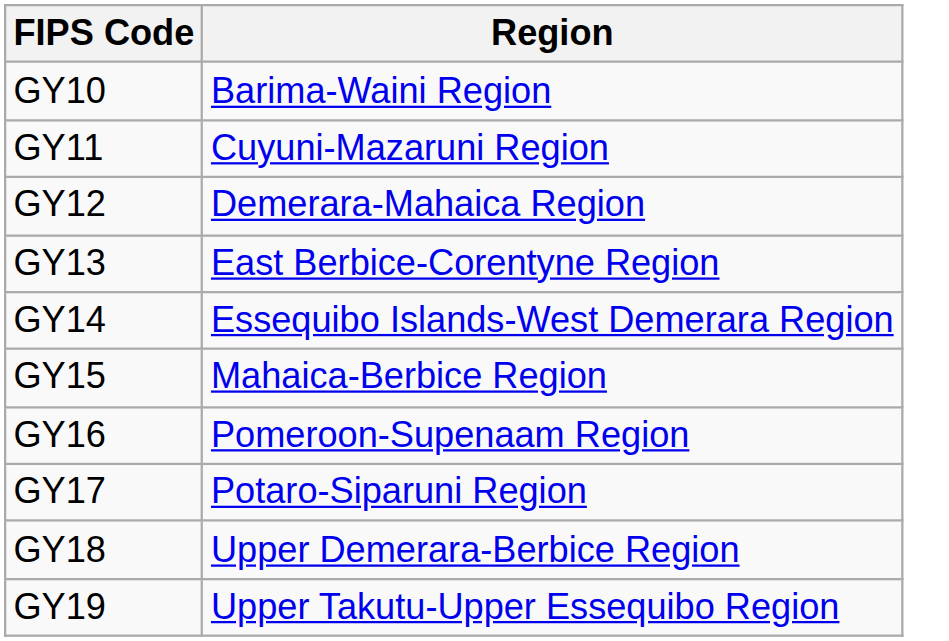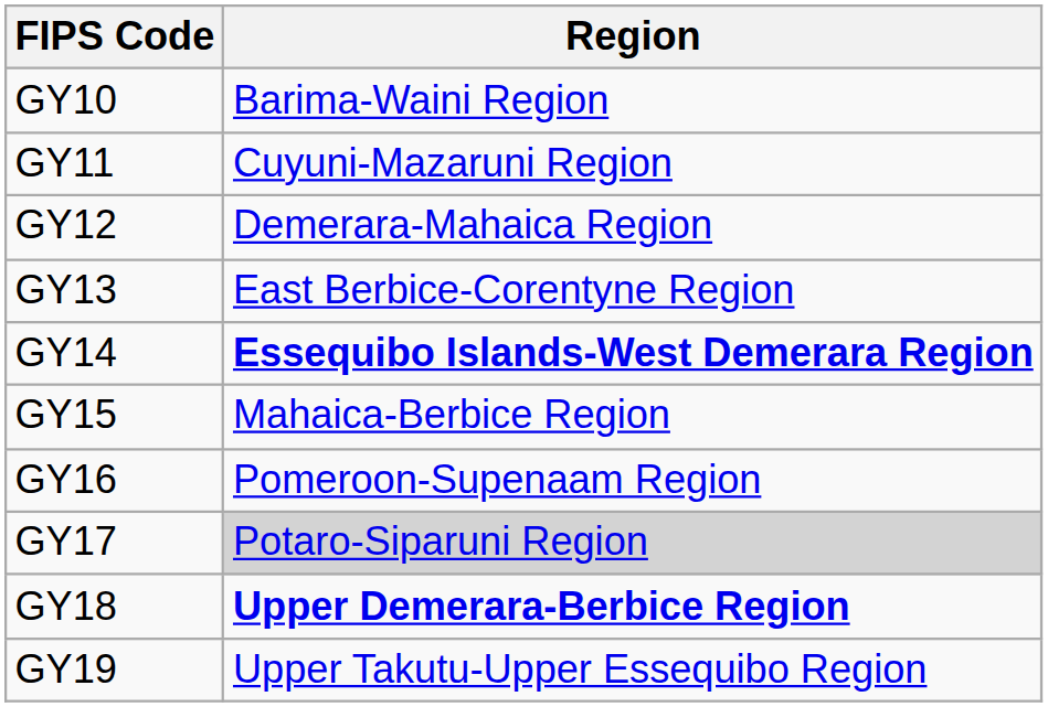GY14 | Region: normal -> bold
GY17 | Region: no background -> lightgrey background
GY18 | Region: normal -> bold
